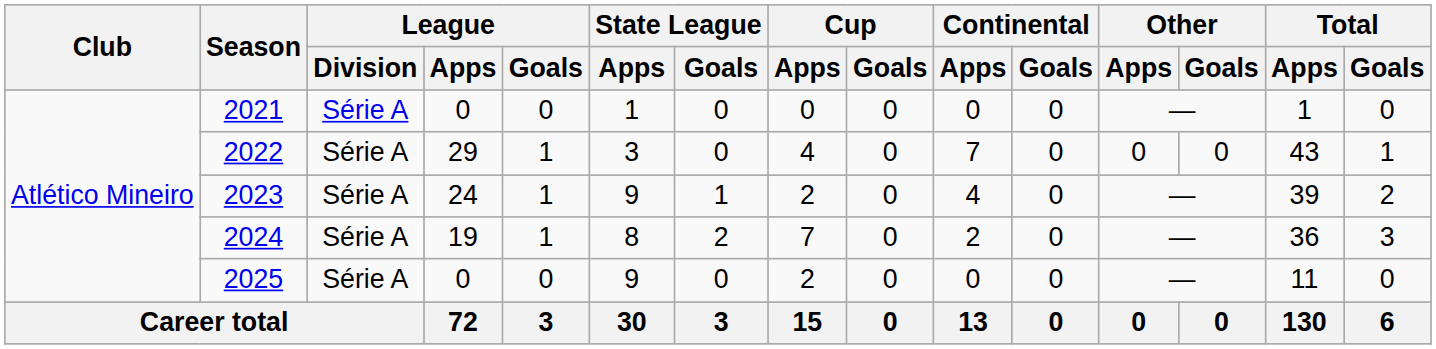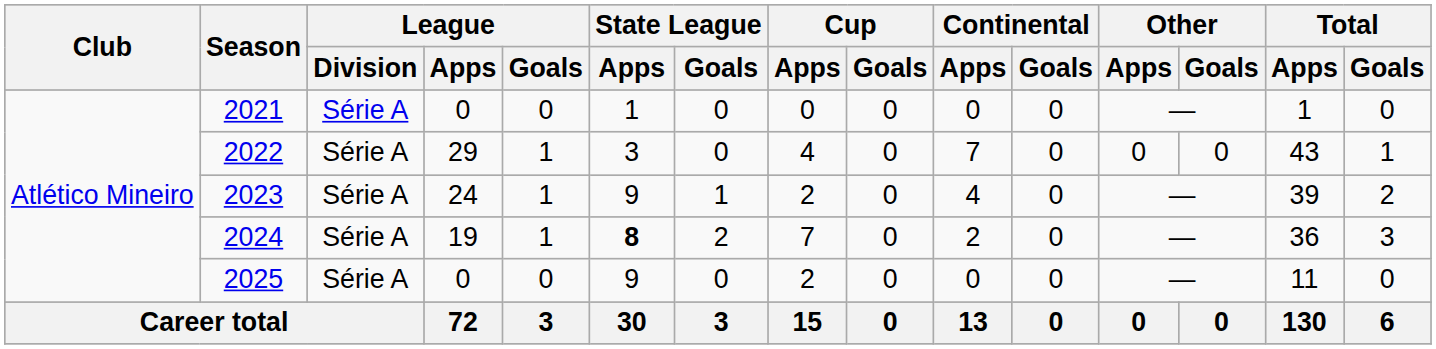2024 | State League / Apps: normal -> bold
